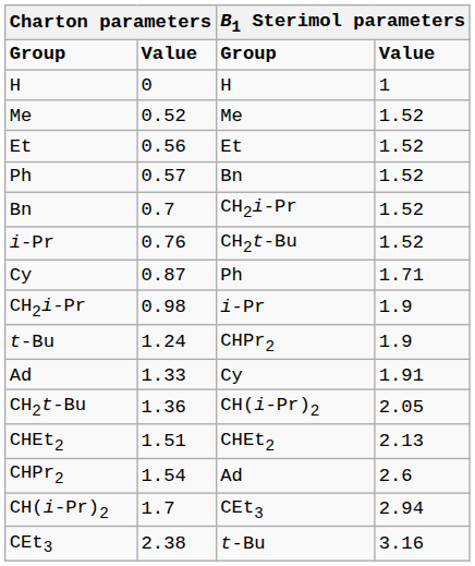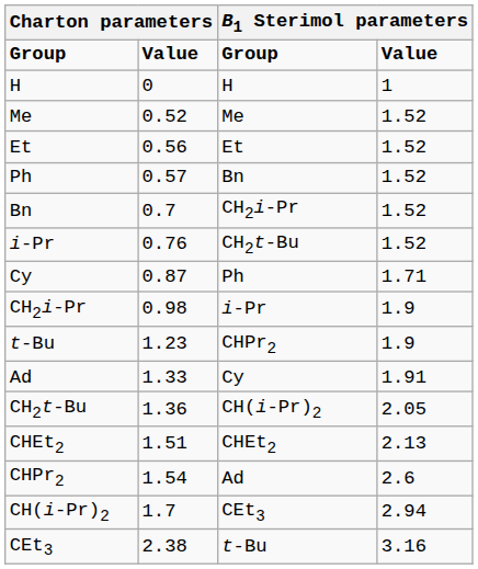row 11 | column 2: 1.24 -> 1.23
